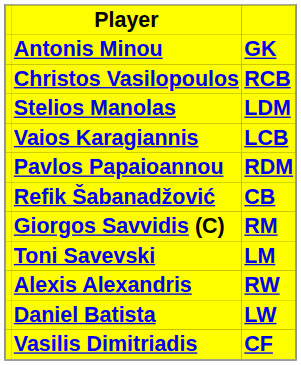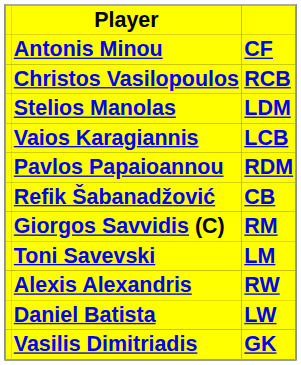Antonis Minou | column 2: GK -> CF
Vasilis Dimitriadis | column 2: CF -> GK
